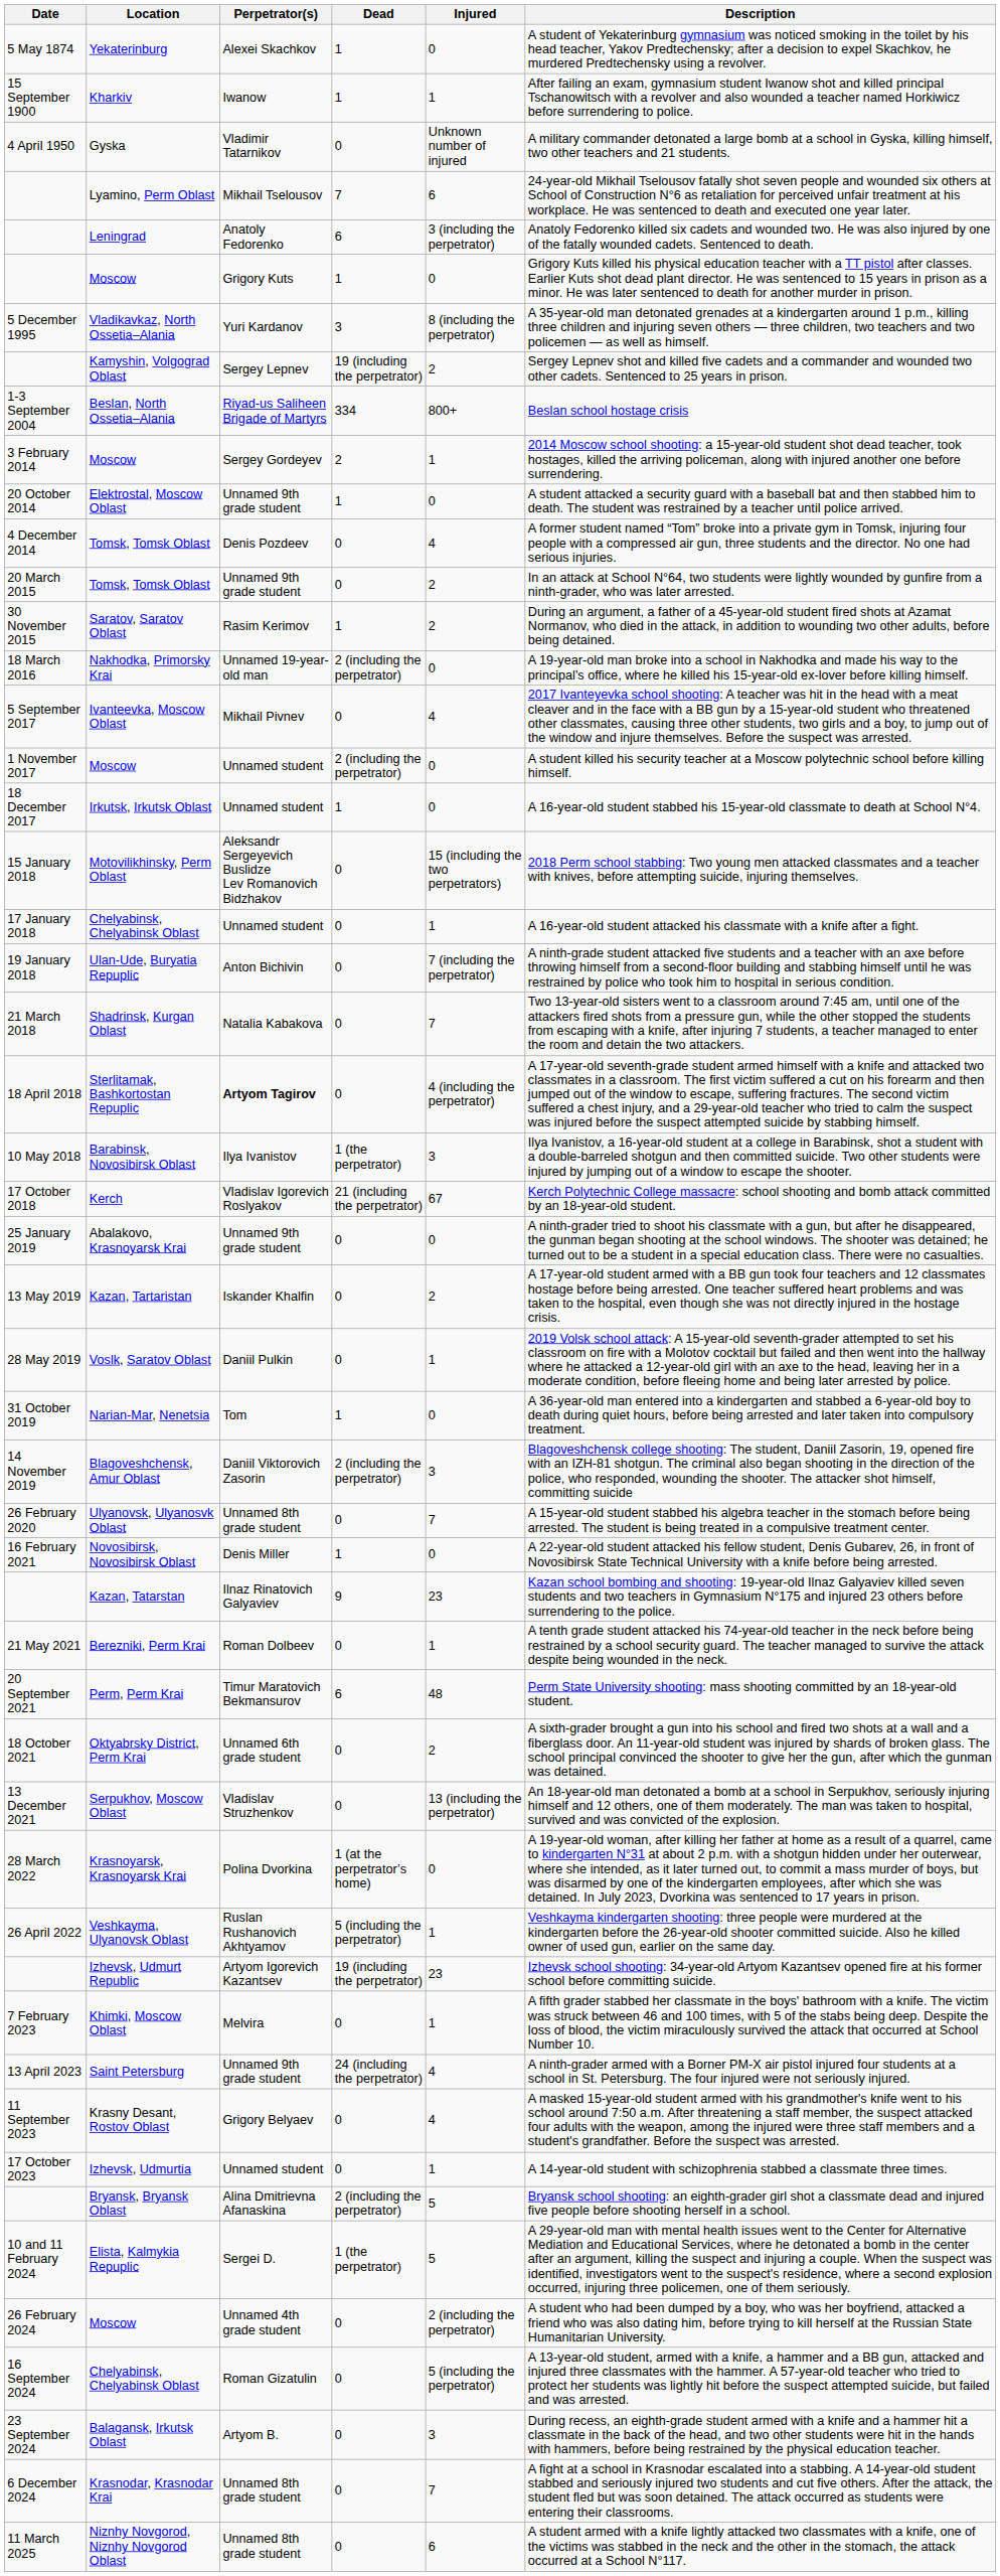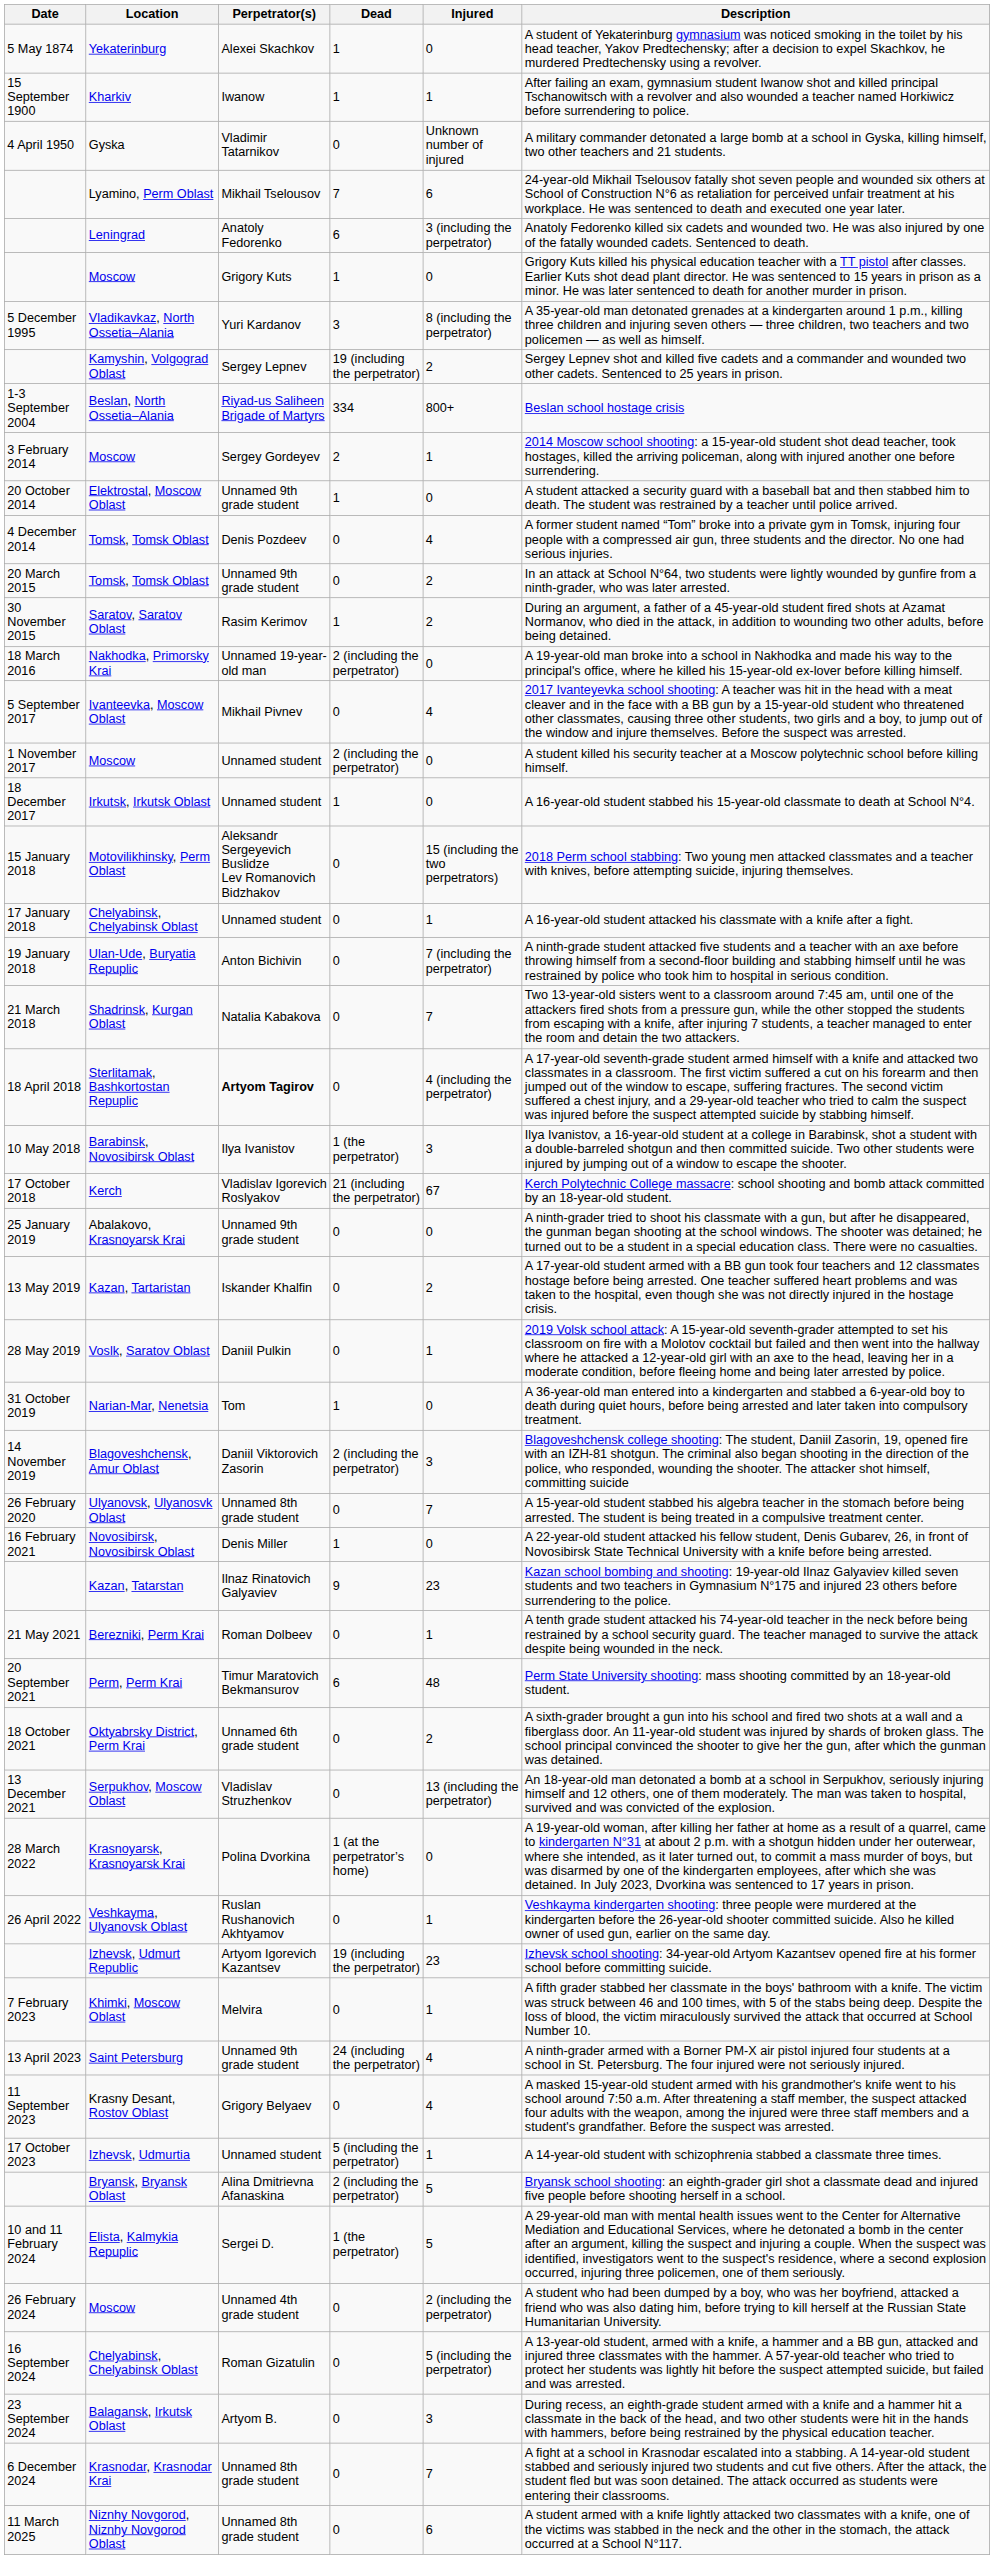Veshkayma, Ulyanovsk Oblast | Dead: 5 (including the perpetrator) -> 0
Izhevsk, Udmurtia | Dead: 0 -> 5 (including the perpetrator)
